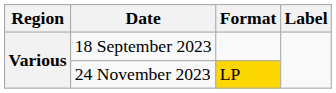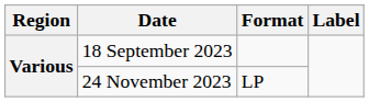24 November 2023 | Format: gold background -> no background
